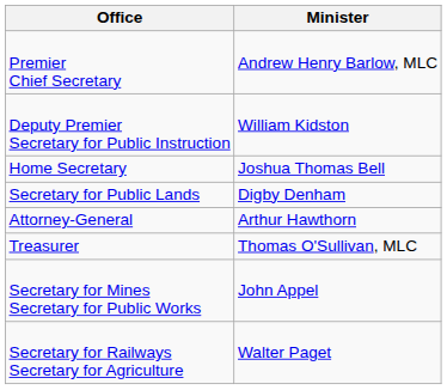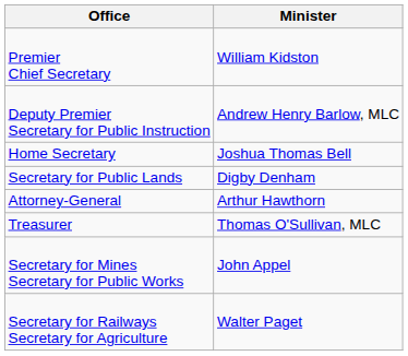Premier Chief Secretary | Minister: Andrew Henry Barlow, MLC -> William Kidston
Deputy Premier Secretary for Public Instruction | Minister: William Kidston -> Andrew Henry Barlow, MLC
